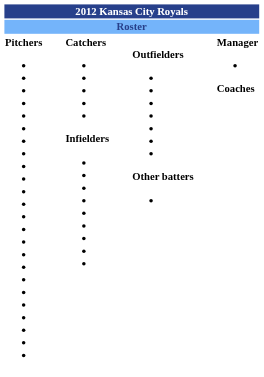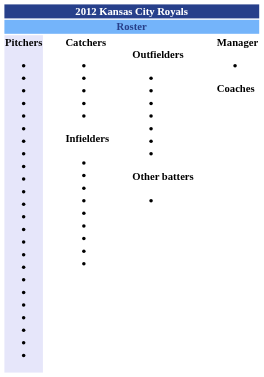Pitchers | column 1: no background -> lavender background
